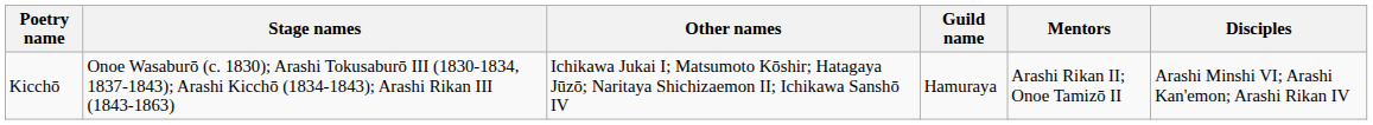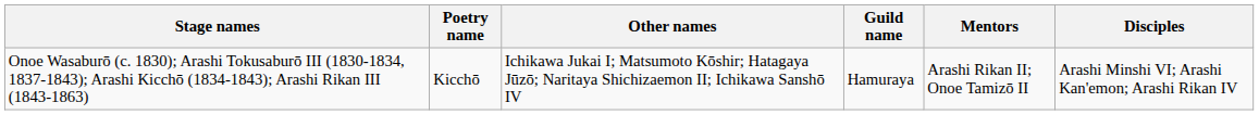columns swapped: Stage names <-> Poetry name
